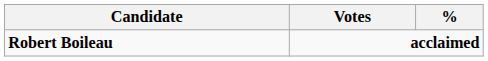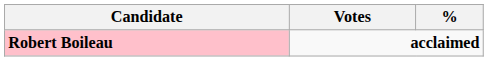Robert Boileau | Candidate: no background -> pink background
